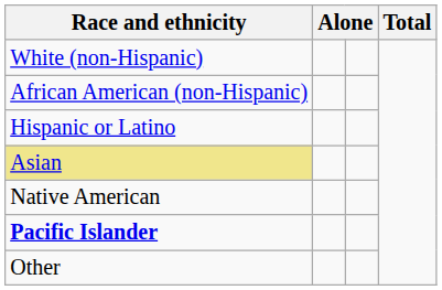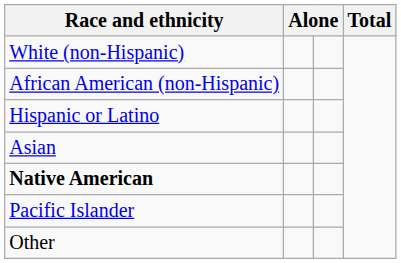Asian | Race and ethnicity: khaki background -> no background
Native American | Race and ethnicity: normal -> bold
Pacific Islander | Race and ethnicity: bold -> normal
